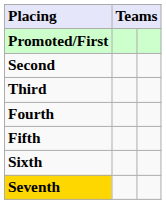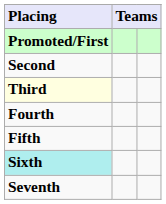Third | Placing: no background -> lightyellow background
Sixth | Placing: no background -> paleturquoise background
Seventh | Placing: gold background -> no background
